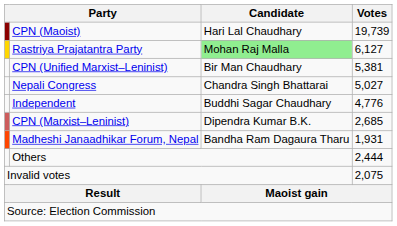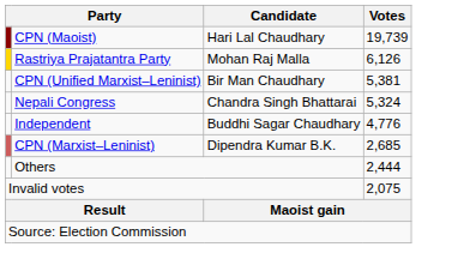Rastriya Prajatantra Party | Candidate: lightgreen background -> no background
Rastriya Prajatantra Party | Votes: 6,127 -> 6,126
Nepali Congress | Votes: 5,027 -> 5,324
- row: Madheshi Janaadhikar Forum, Nepal | Bandha Ram Dagaura Tharu | 1,931
